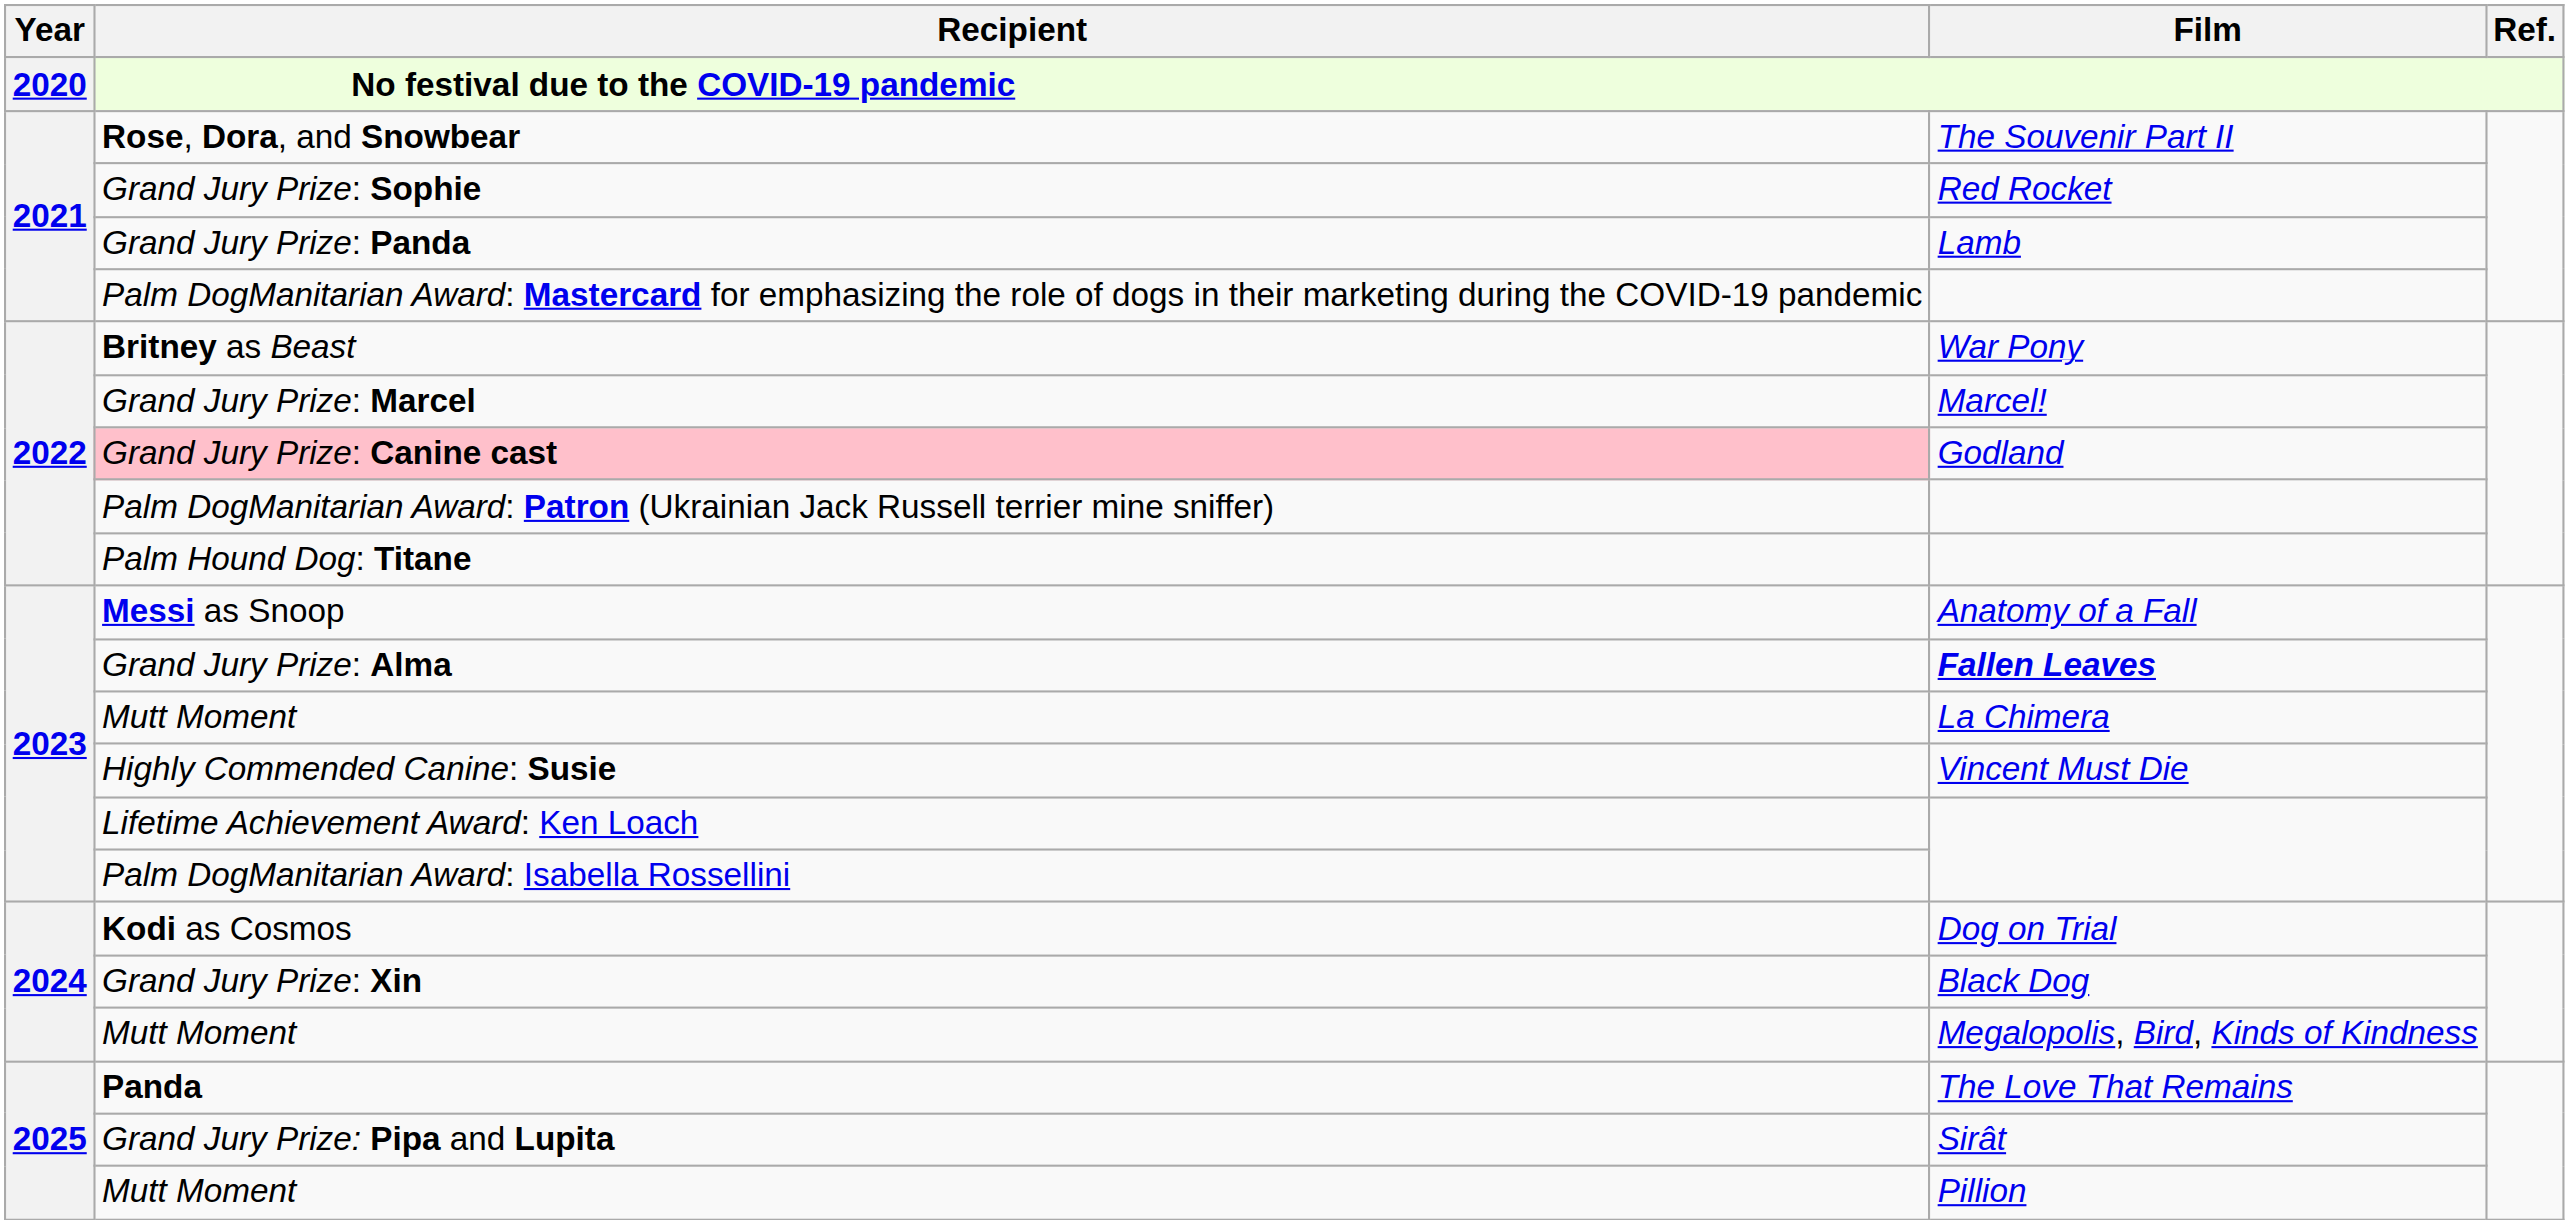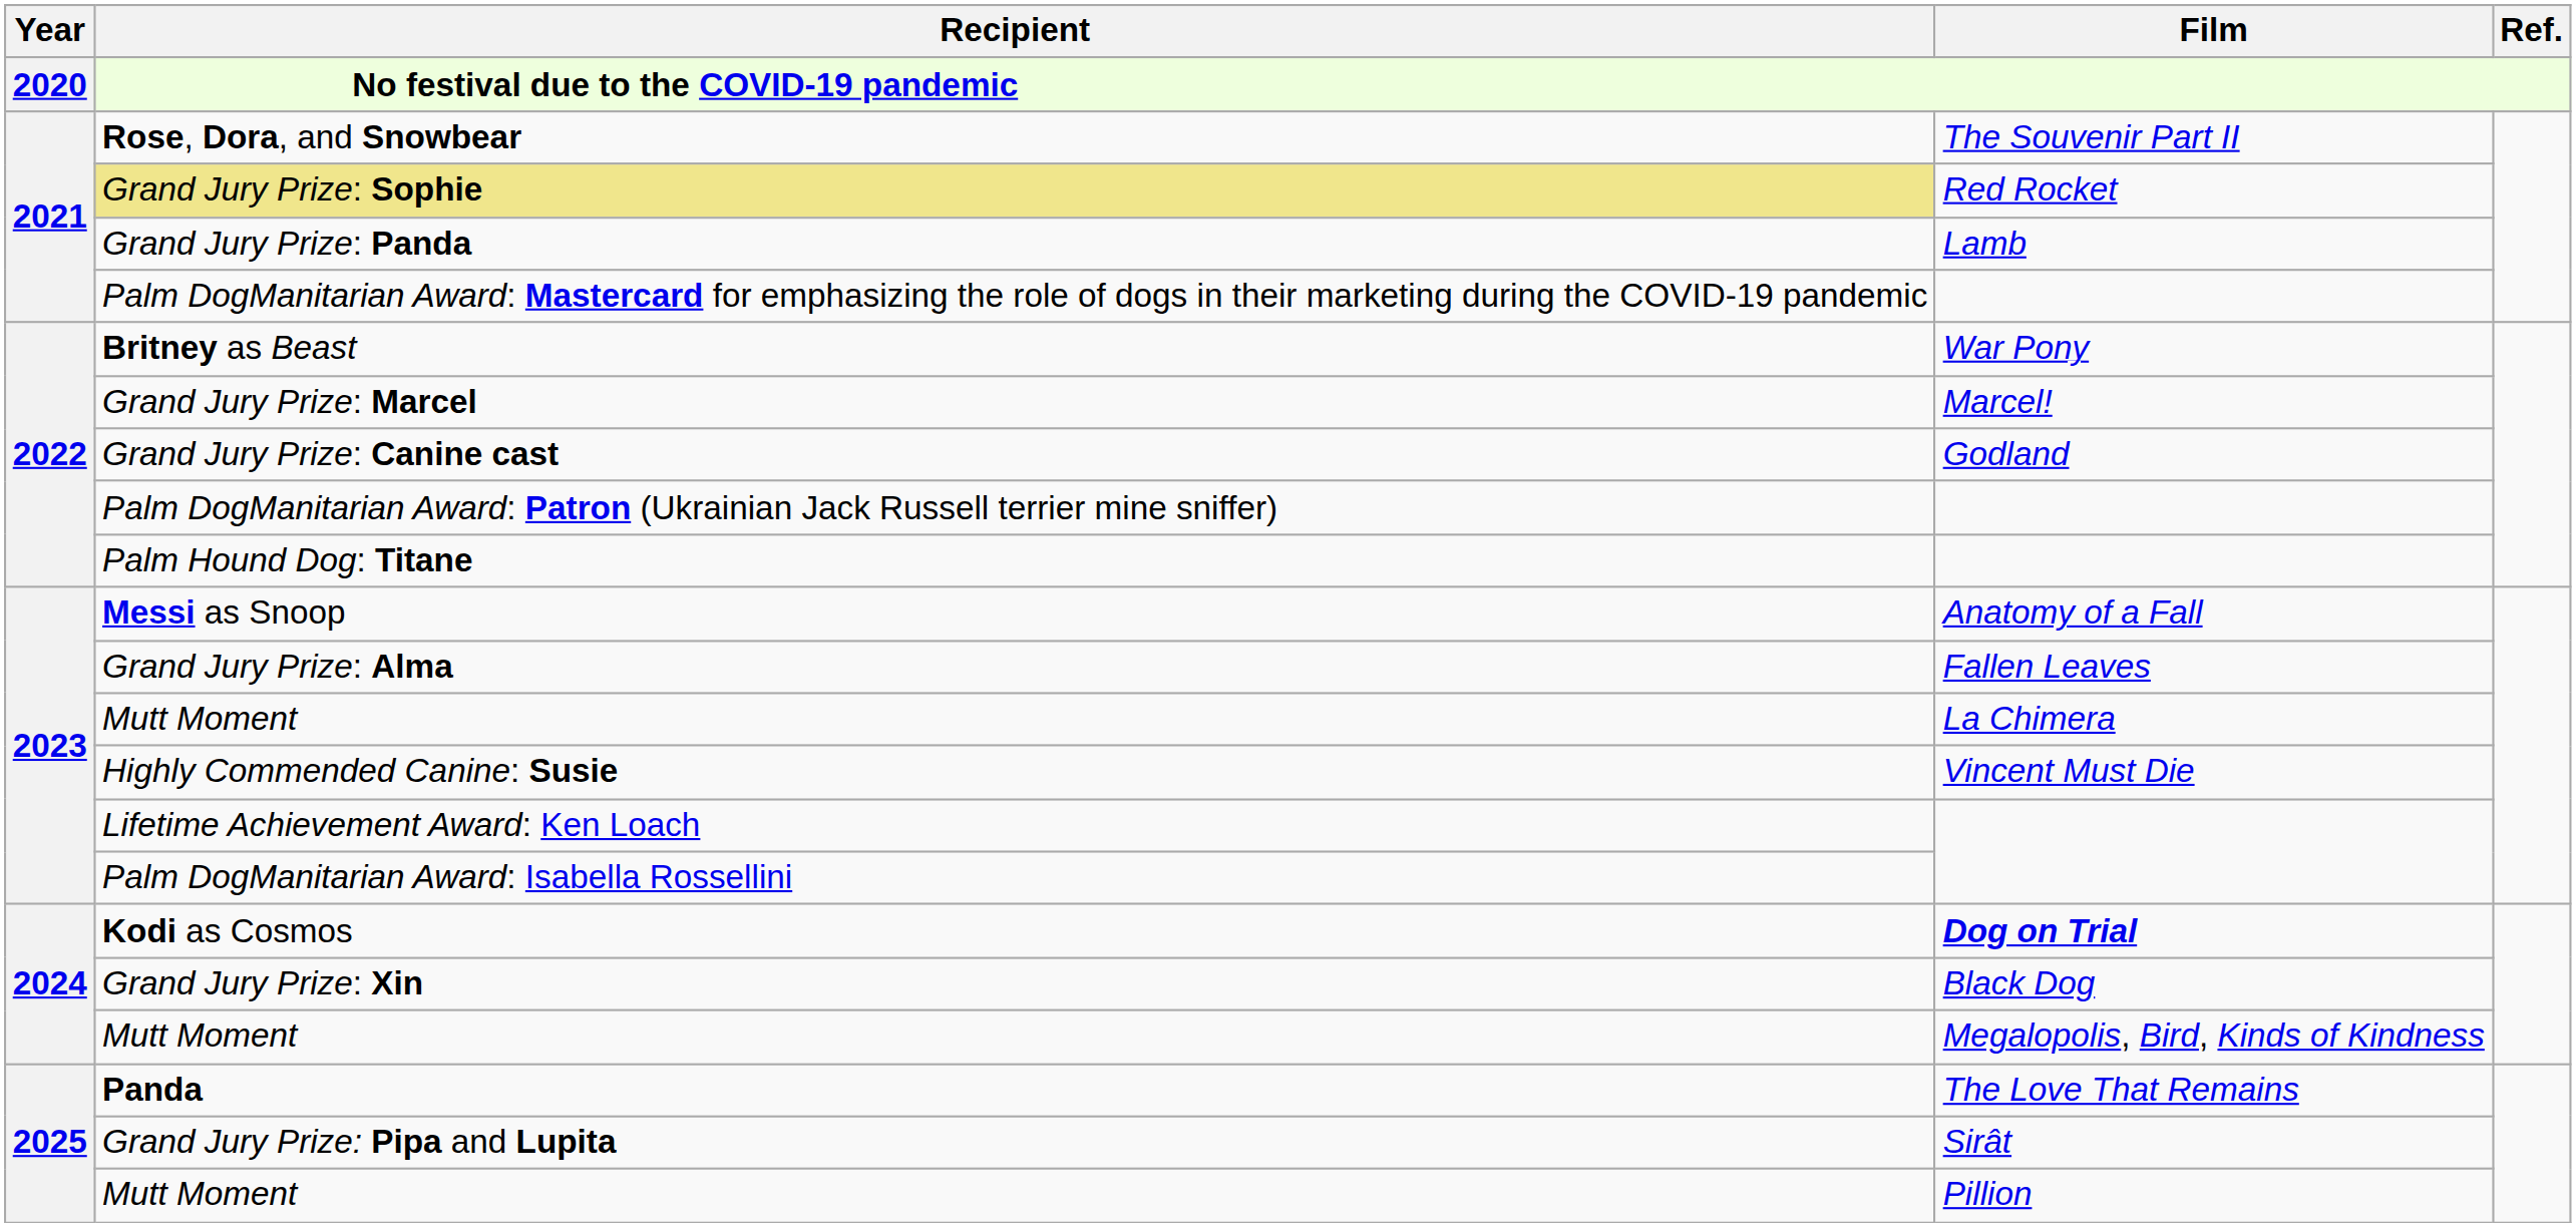Grand Jury Prize: Sophie | Recipient: no background -> khaki background
Grand Jury Prize: Canine cast | Recipient: pink background -> no background
Grand Jury Prize: Alma | Film: bold -> normal
Kodi as Cosmos | Film: normal -> bold
